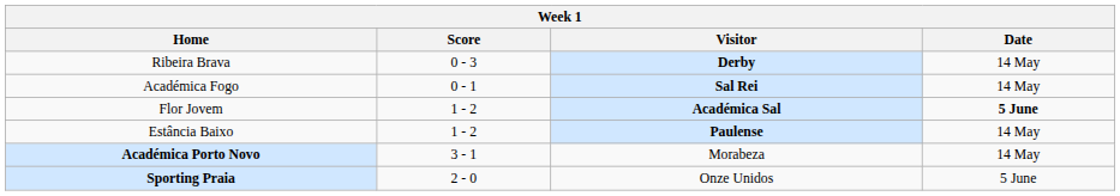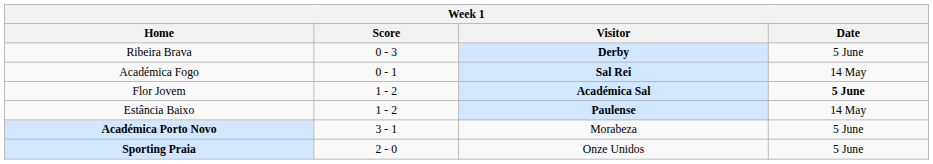Ribeira Brava | Date: 14 May -> 5 June
Académica Porto Novo | Date: 14 May -> 5 June
